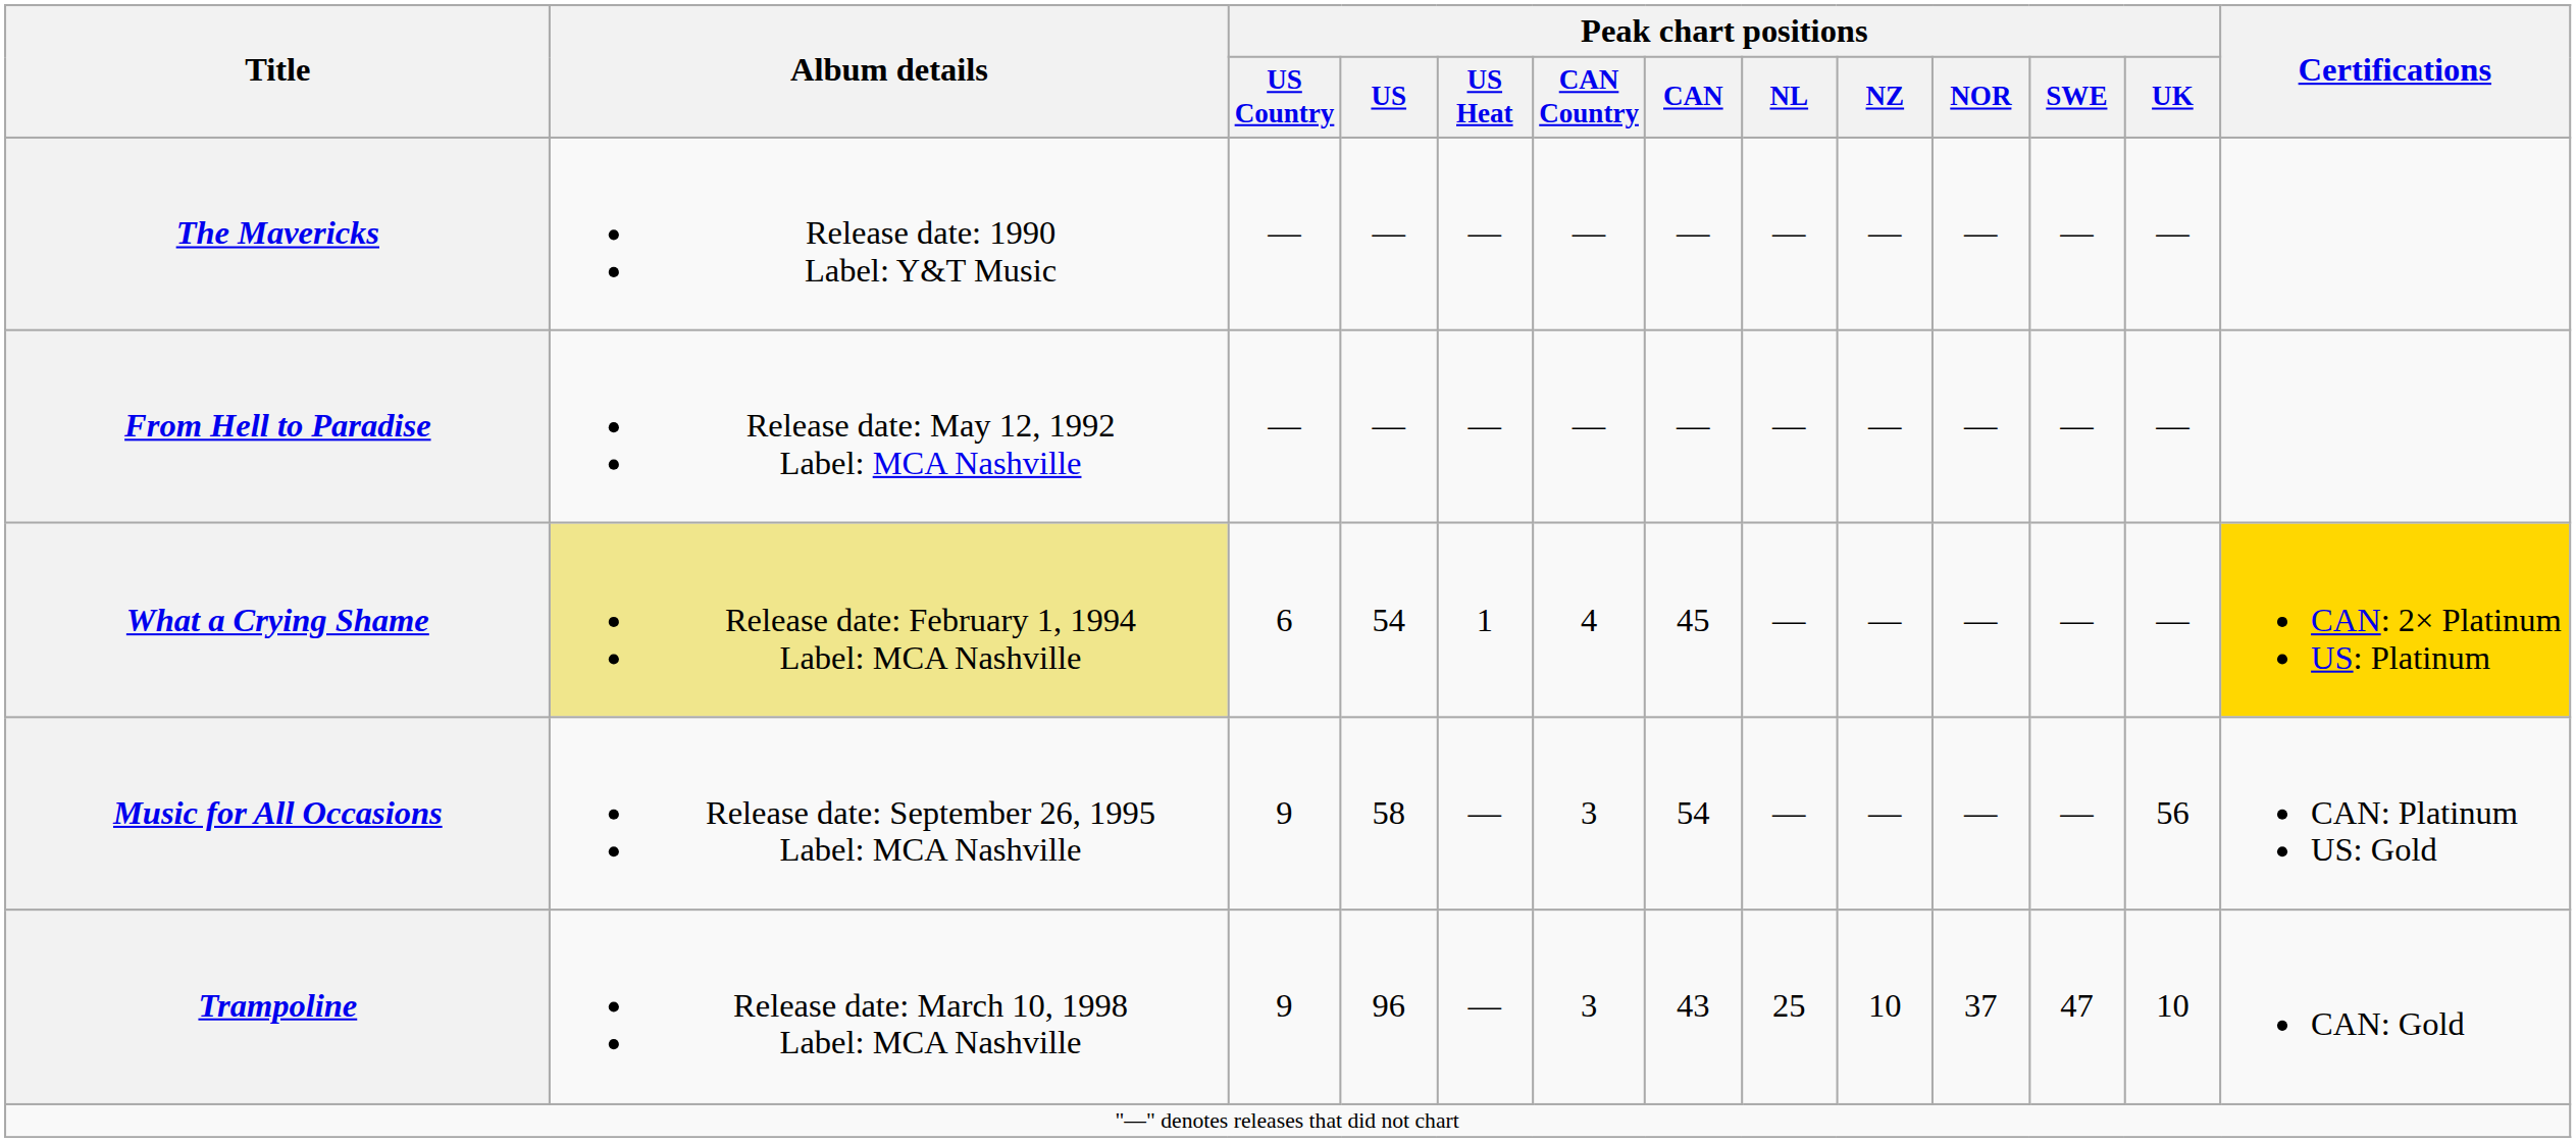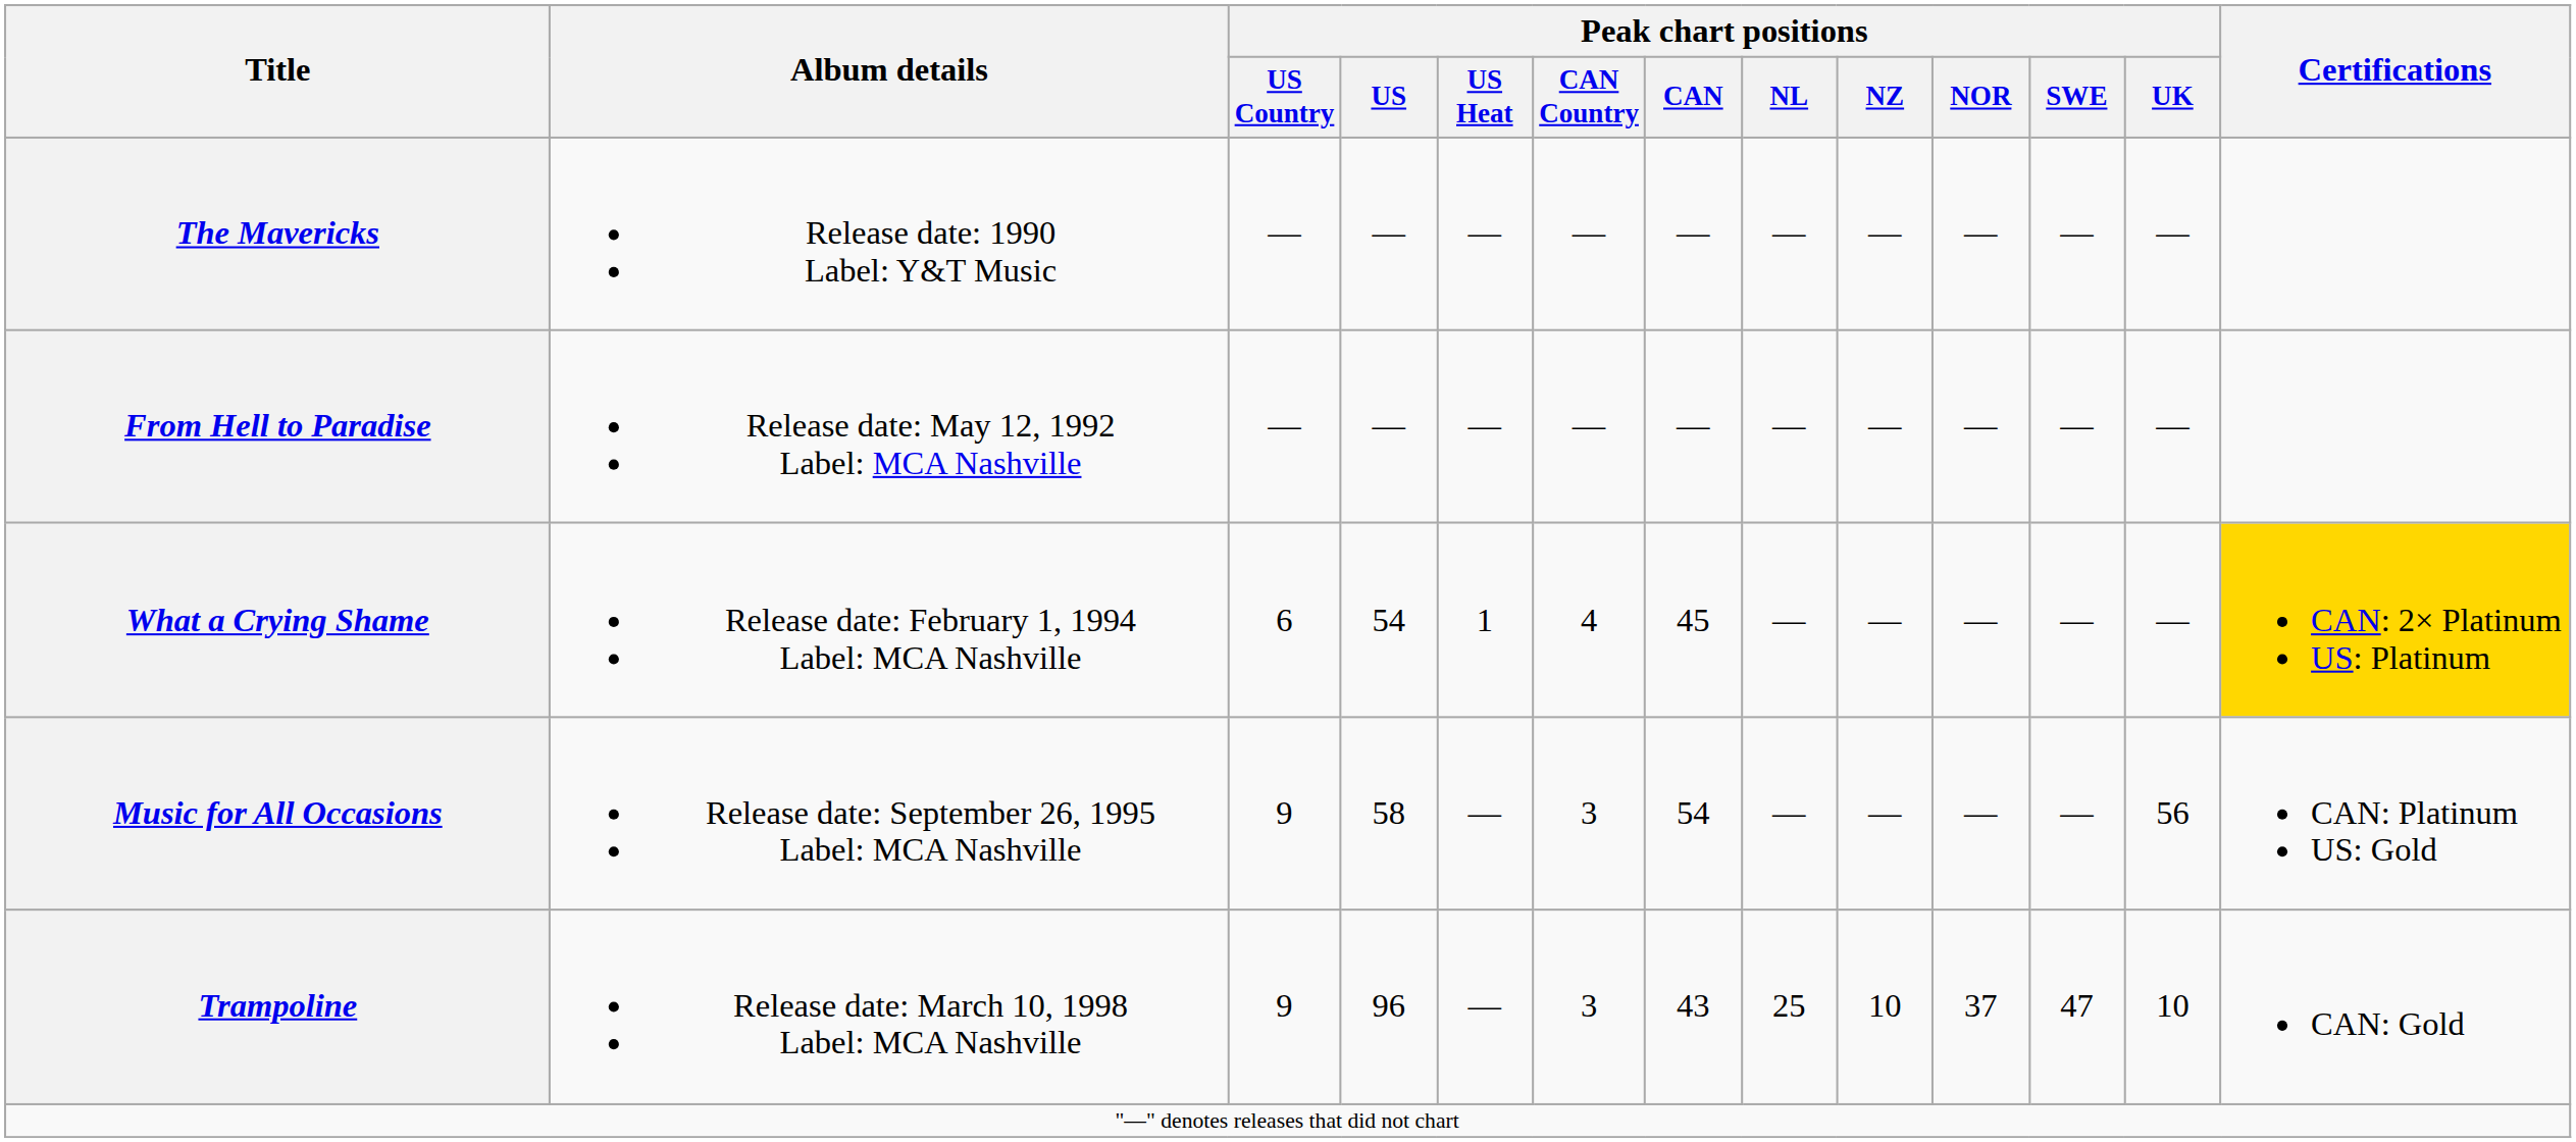What a Crying Shame | Album details: khaki background -> no background
